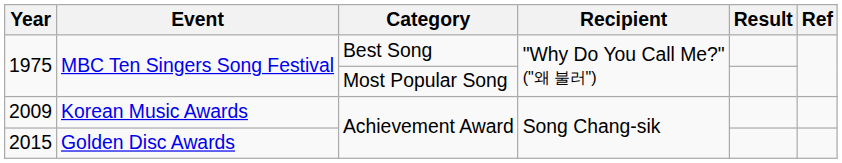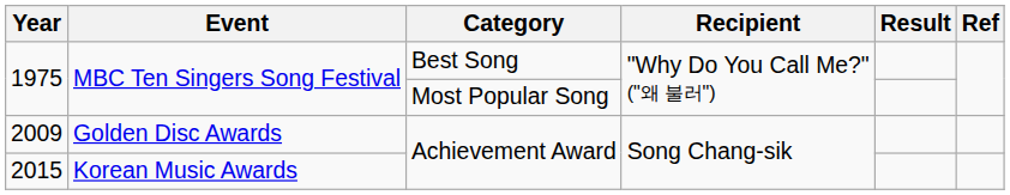2009 | Event: Korean Music Awards -> Golden Disc Awards
2015 | Event: Golden Disc Awards -> Korean Music Awards
